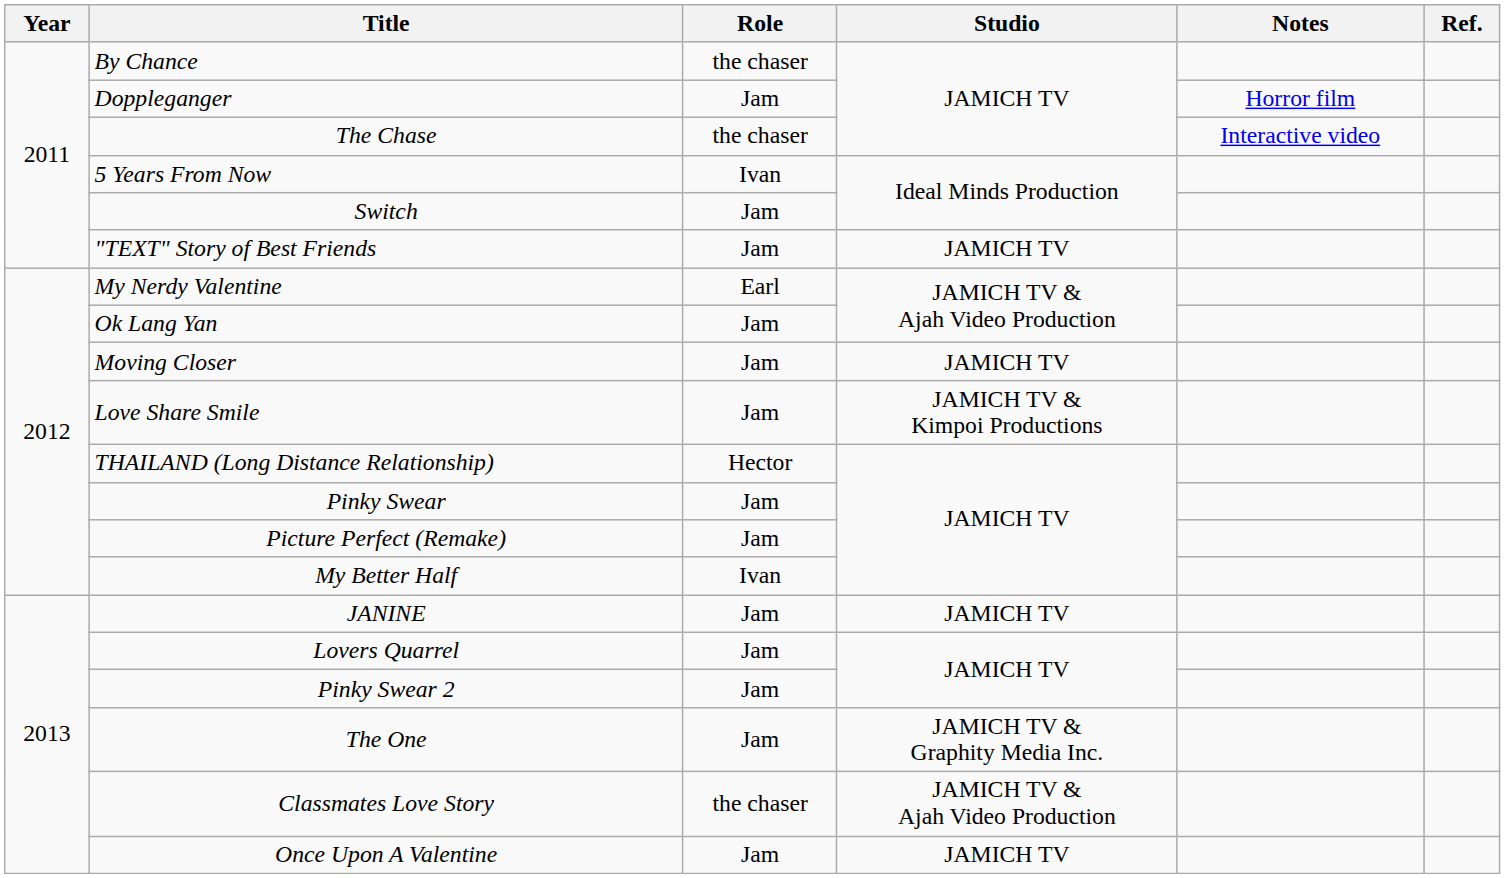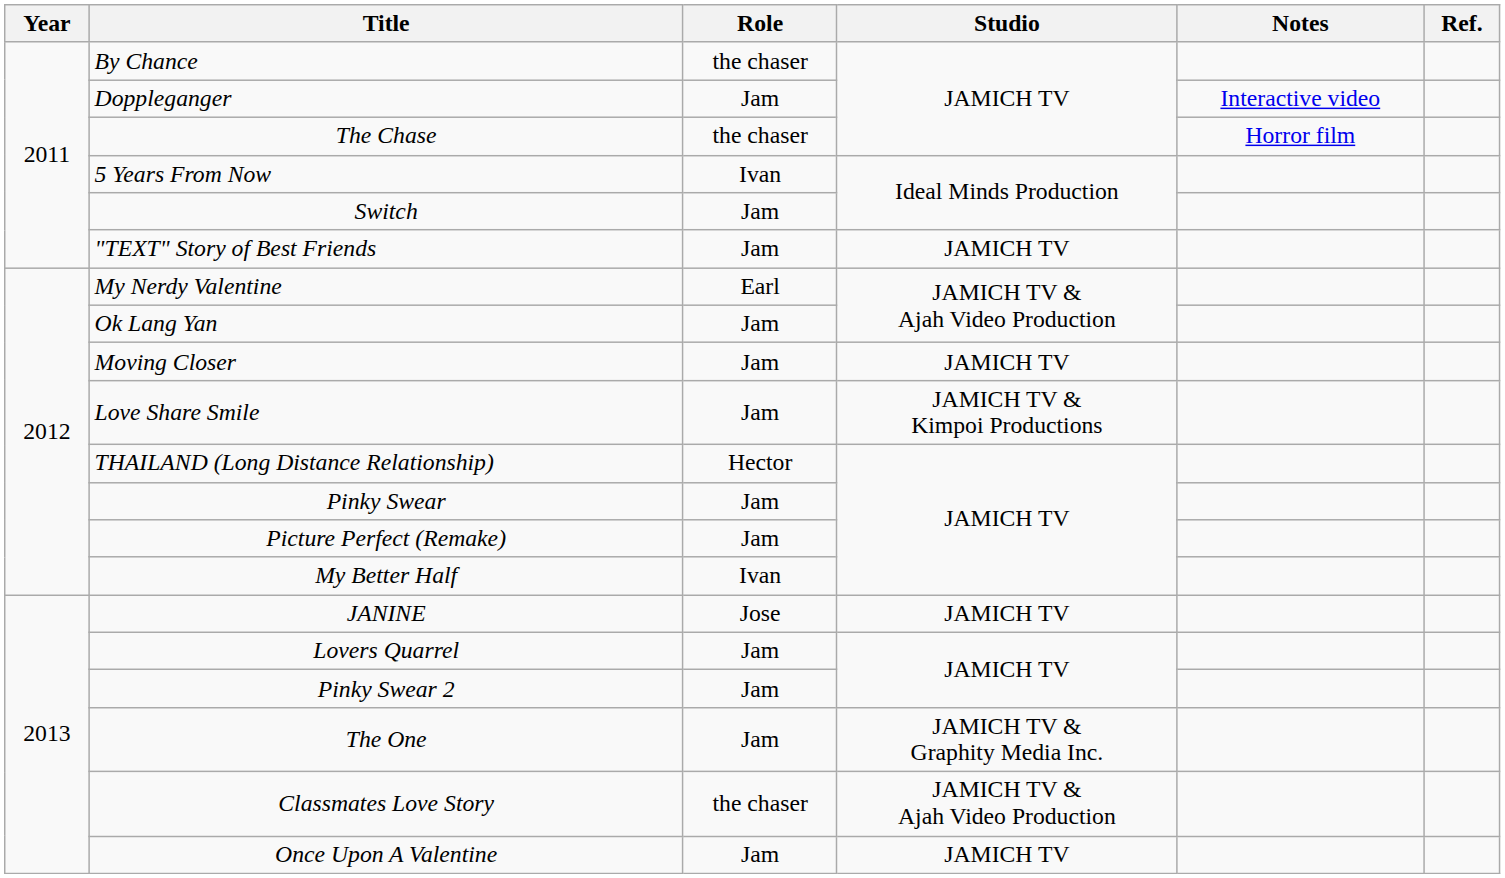Doppleganger | Notes: Horror film -> Interactive video
The Chase | Notes: Interactive video -> Horror film
JANINE | Role: Jam -> Jose
